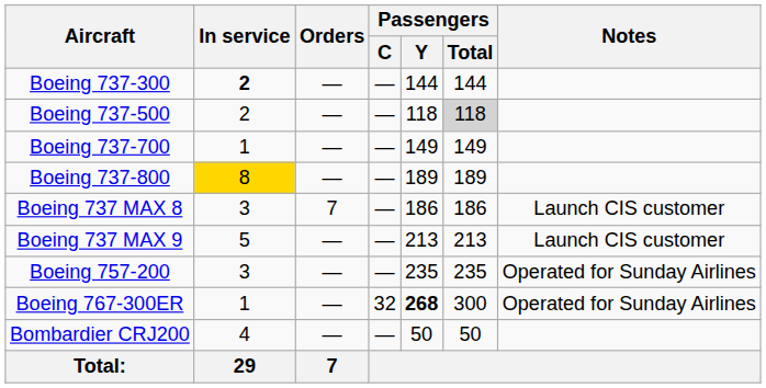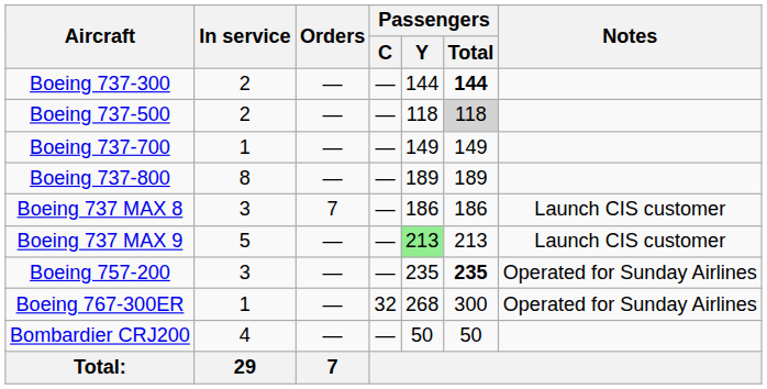Boeing 737-300 | In service: bold -> normal
Boeing 737-300 | Passengers / Total: normal -> bold
Boeing 737-800 | In service: gold background -> no background
Boeing 737 MAX 9 | Passengers / Y: no background -> lightgreen background
Boeing 757-200 | Passengers / Total: normal -> bold
Boeing 767-300ER | Passengers / Y: bold -> normal
